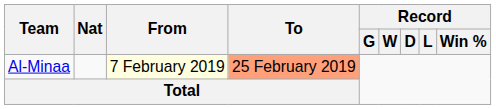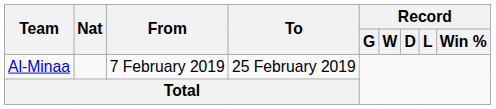Al-Minaa | From: lightyellow background -> no background
Al-Minaa | To: lightsalmon background -> no background
